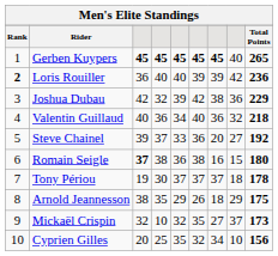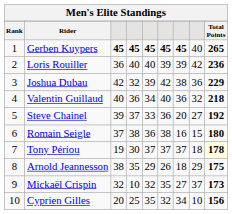Loris Rouiller | Rank: bold -> normal
Romain Seigle | column 3: bold -> normal
Tony Périou | Total Points: no background -> lightyellow background
